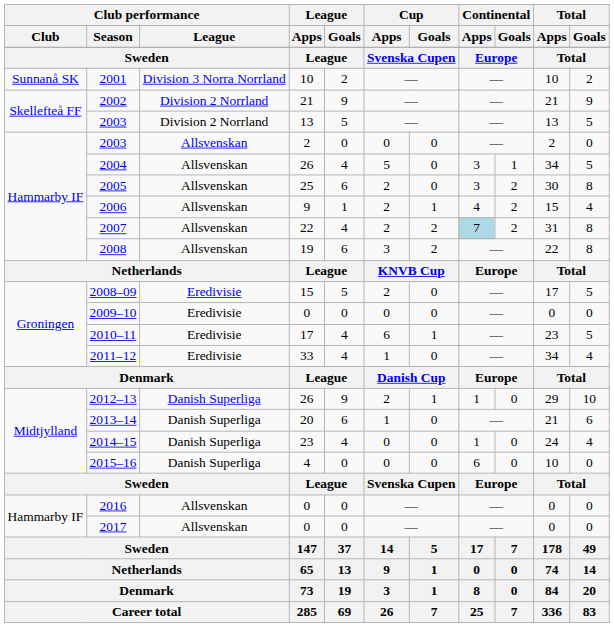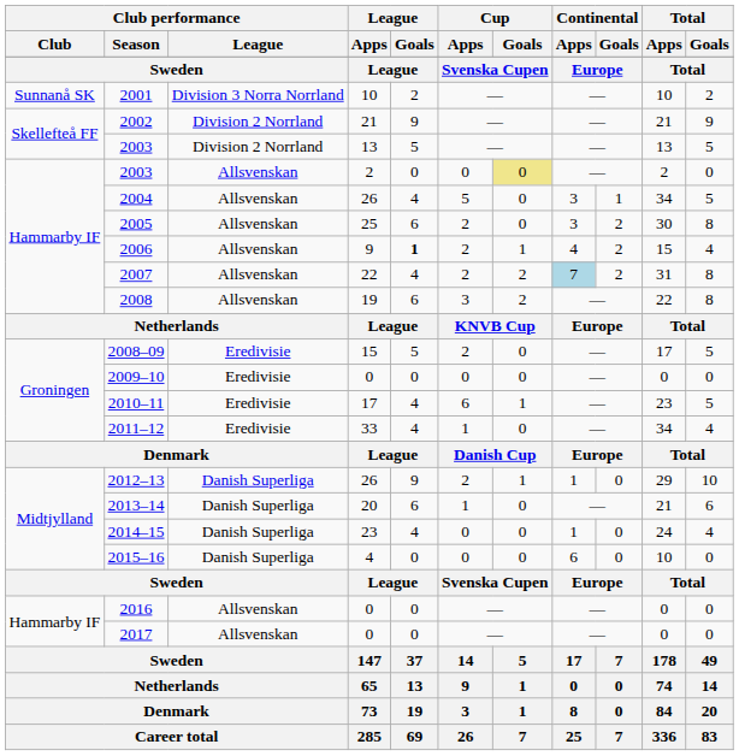2003 / 2 | Cup / Goals: no background -> khaki background
2006 | League / Goals: normal -> bold
